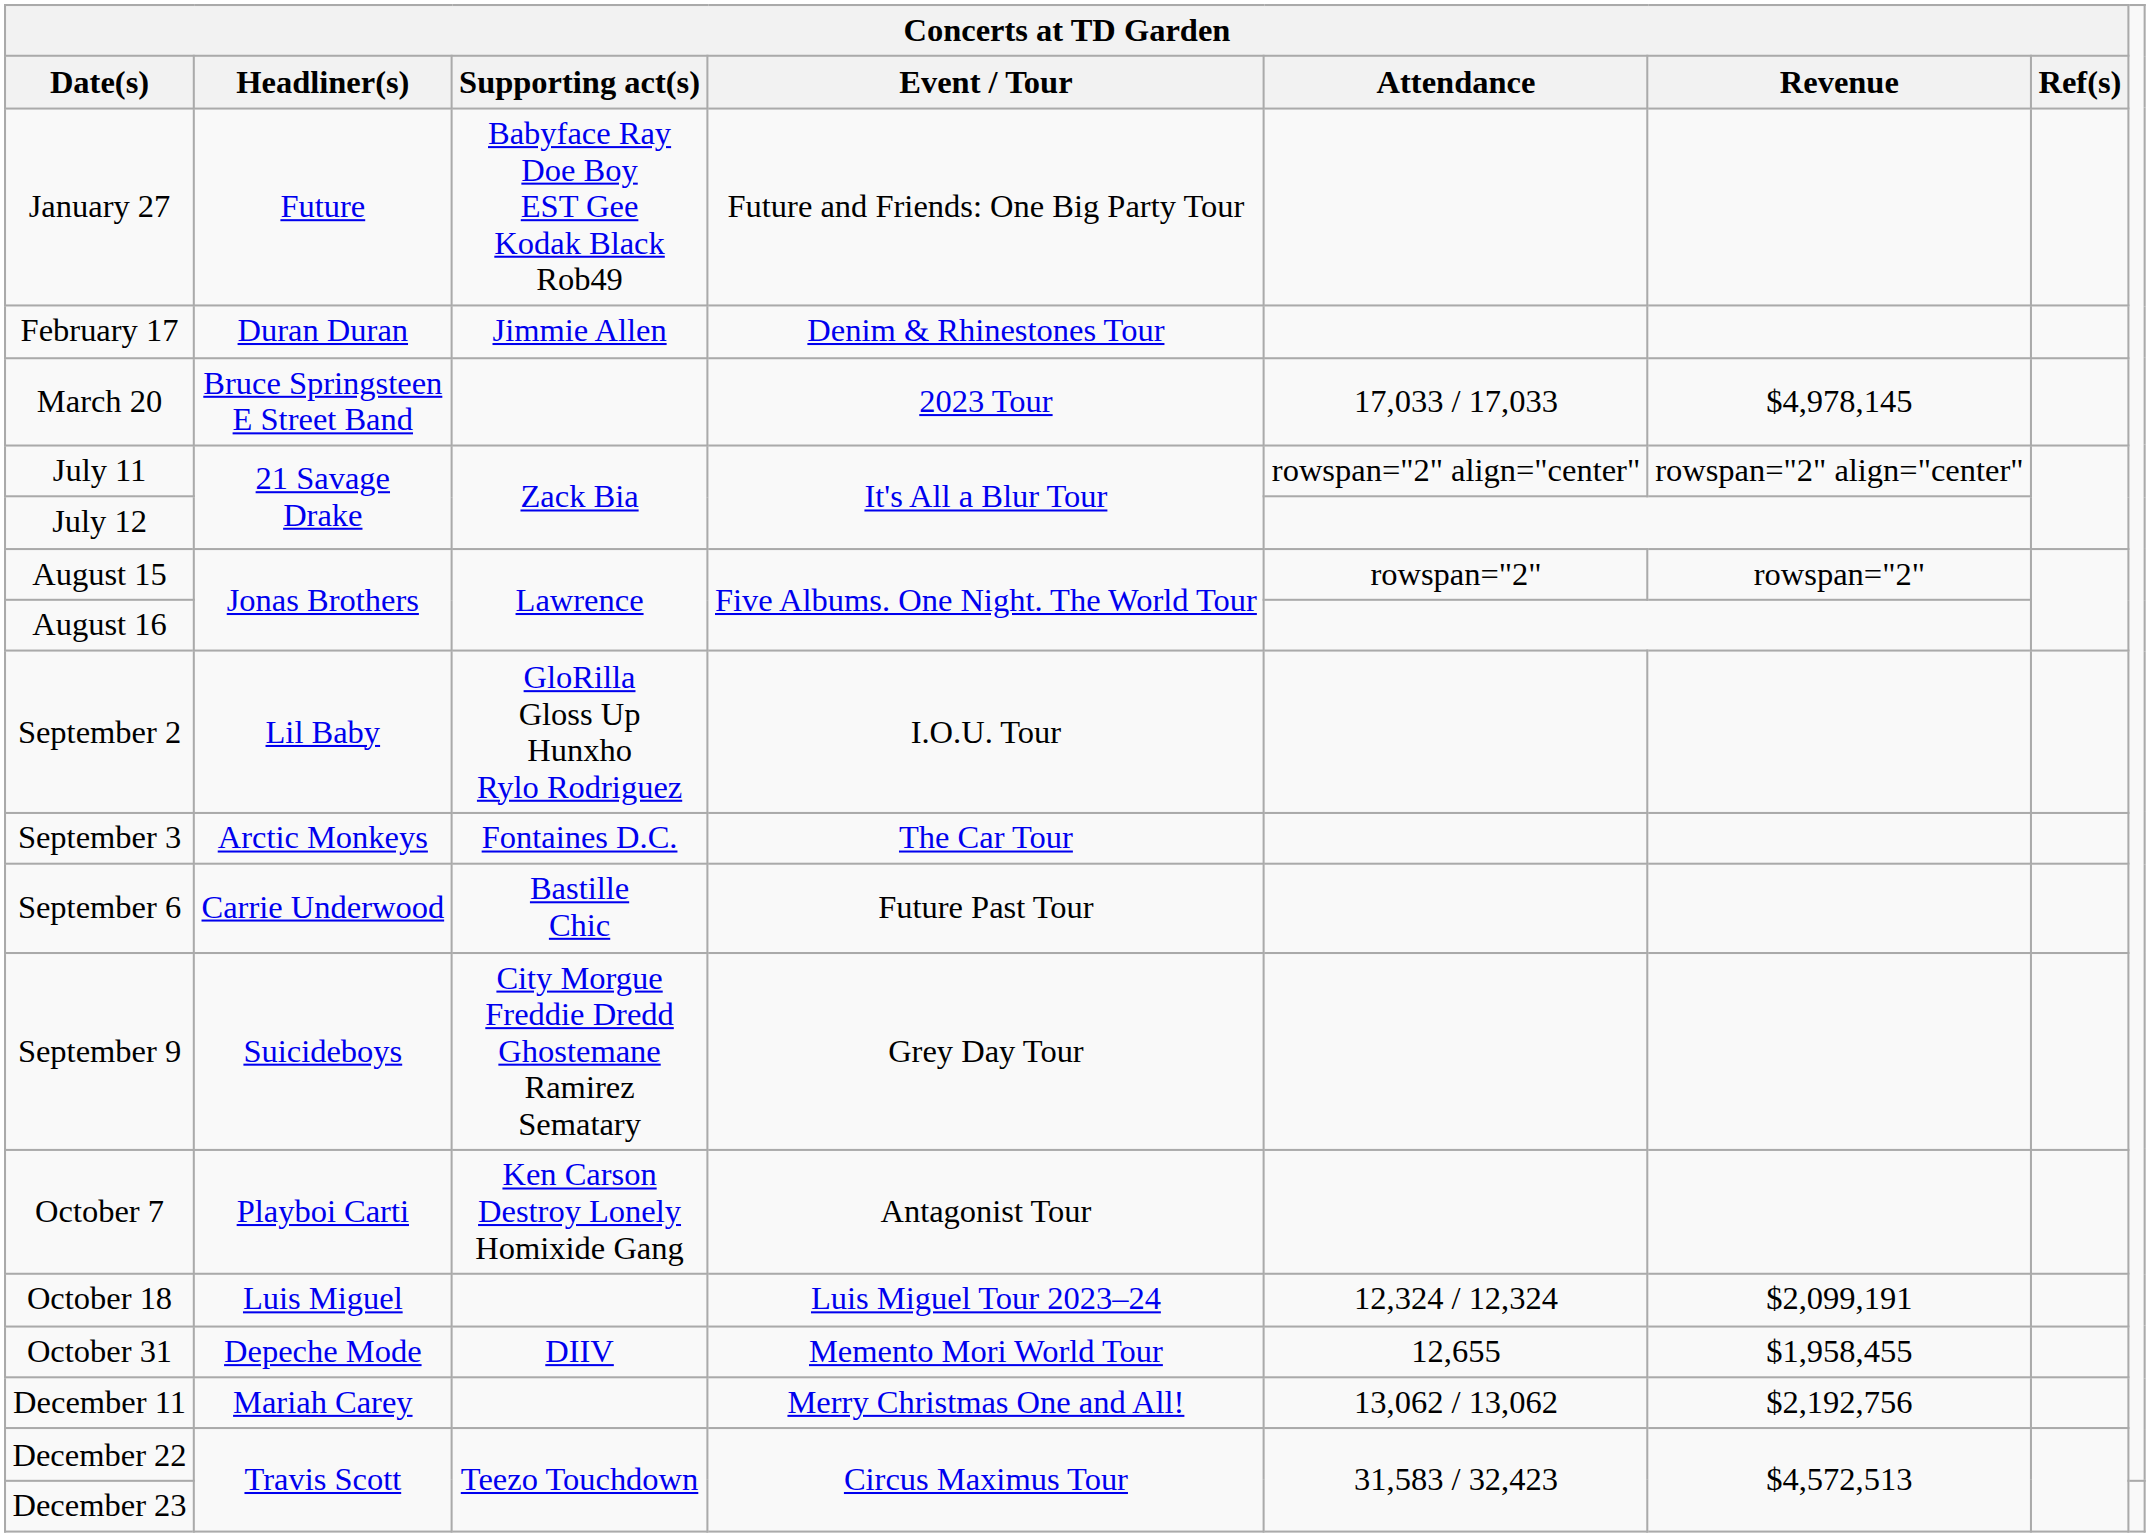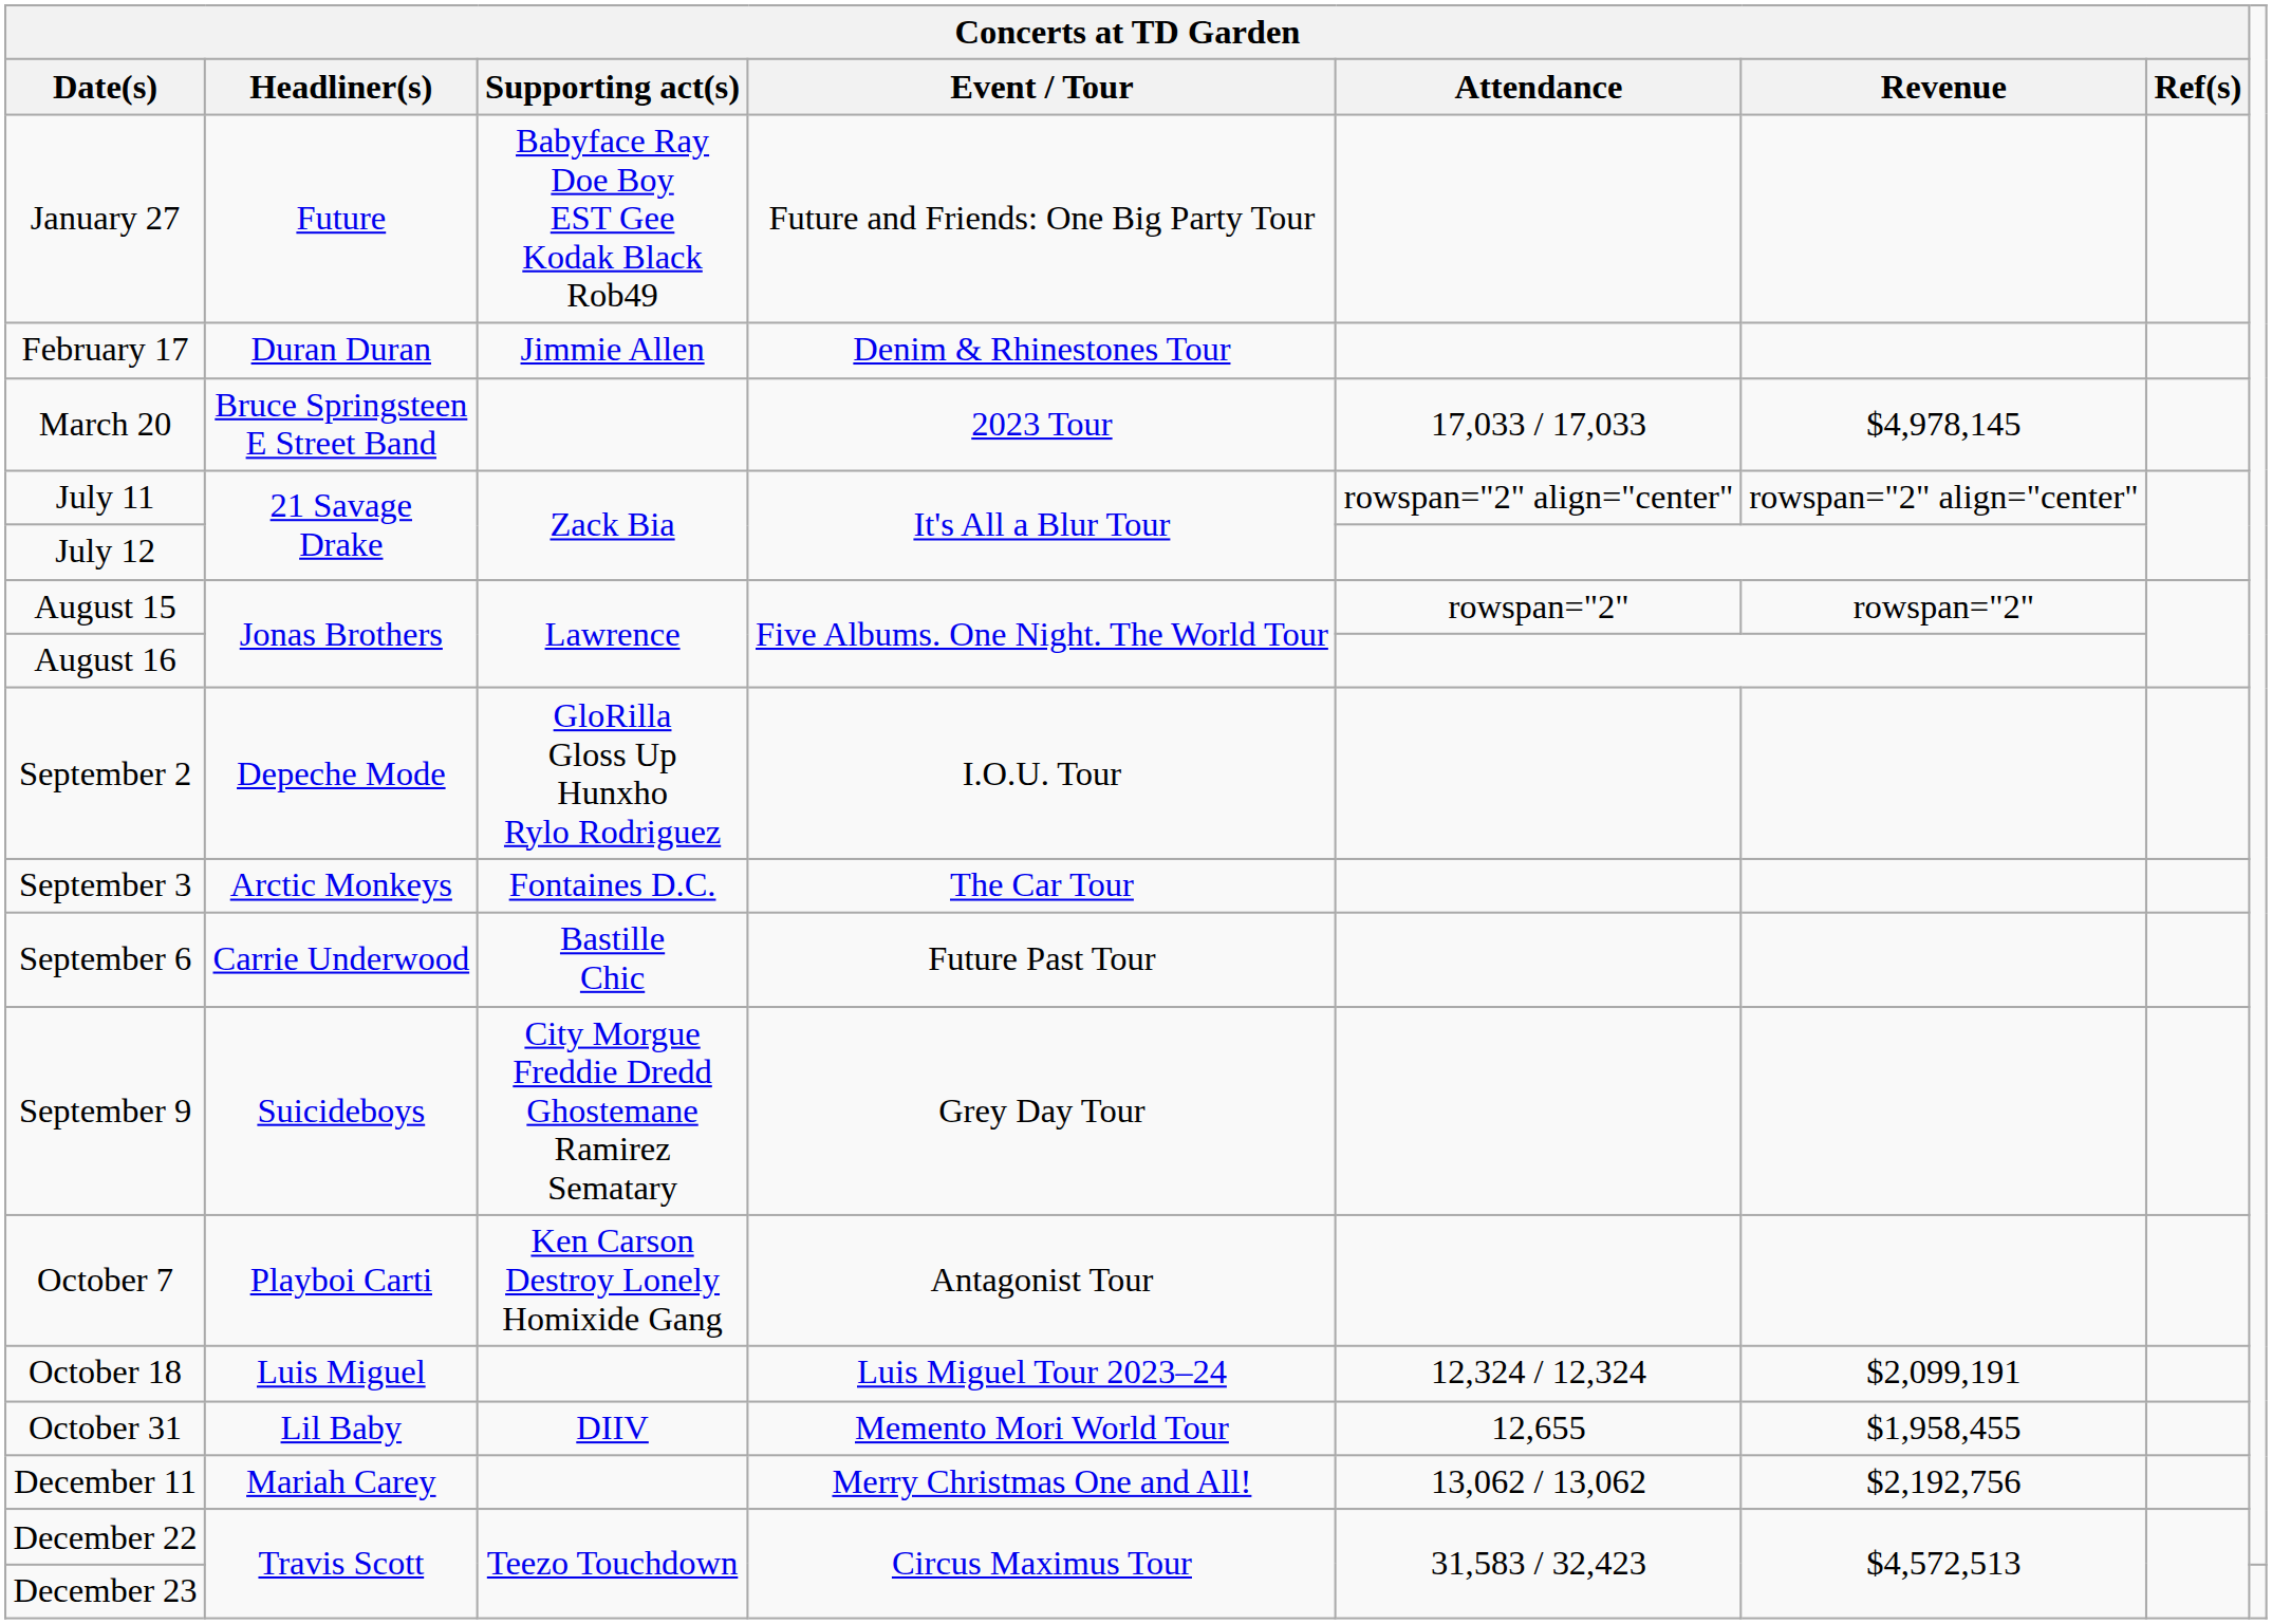September 2 | Concerts at TD Garden / Headliner(s): Lil Baby -> Depeche Mode
October 31 | Concerts at TD Garden / Headliner(s): Depeche Mode -> Lil Baby
